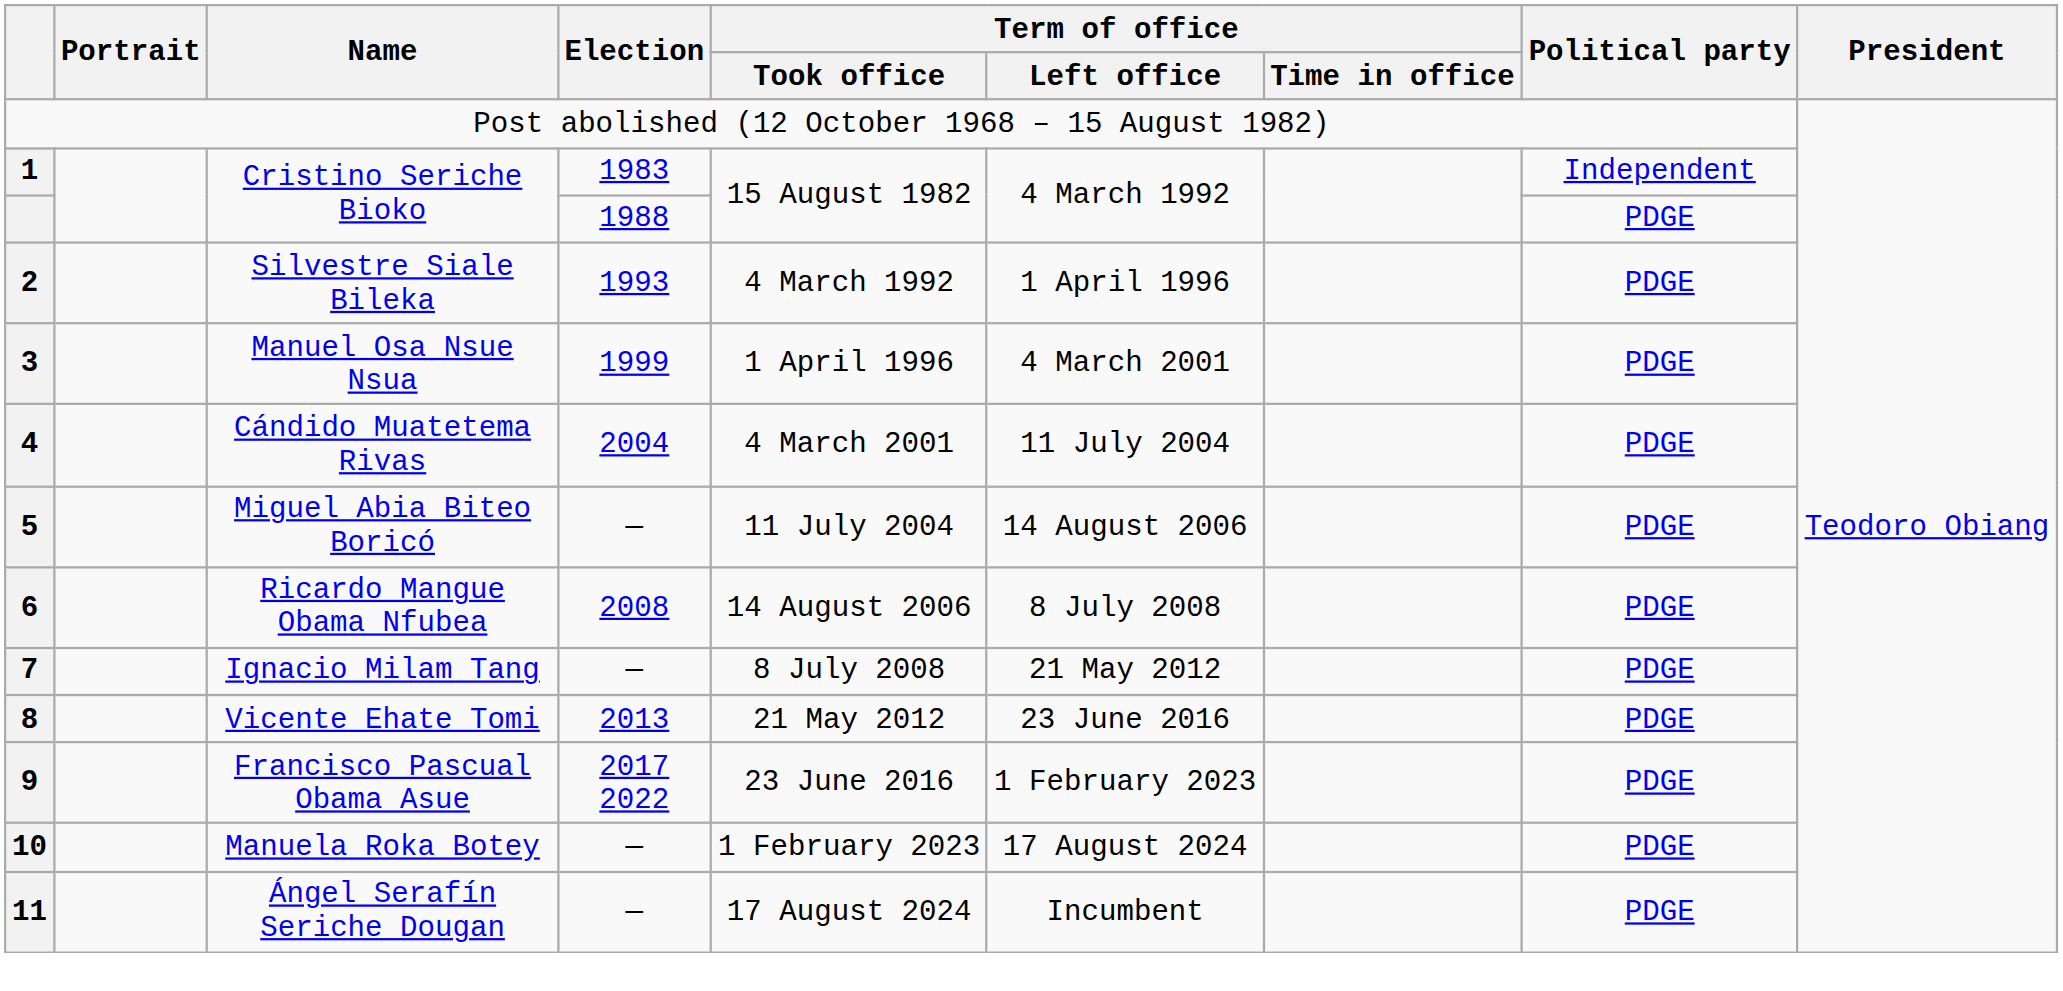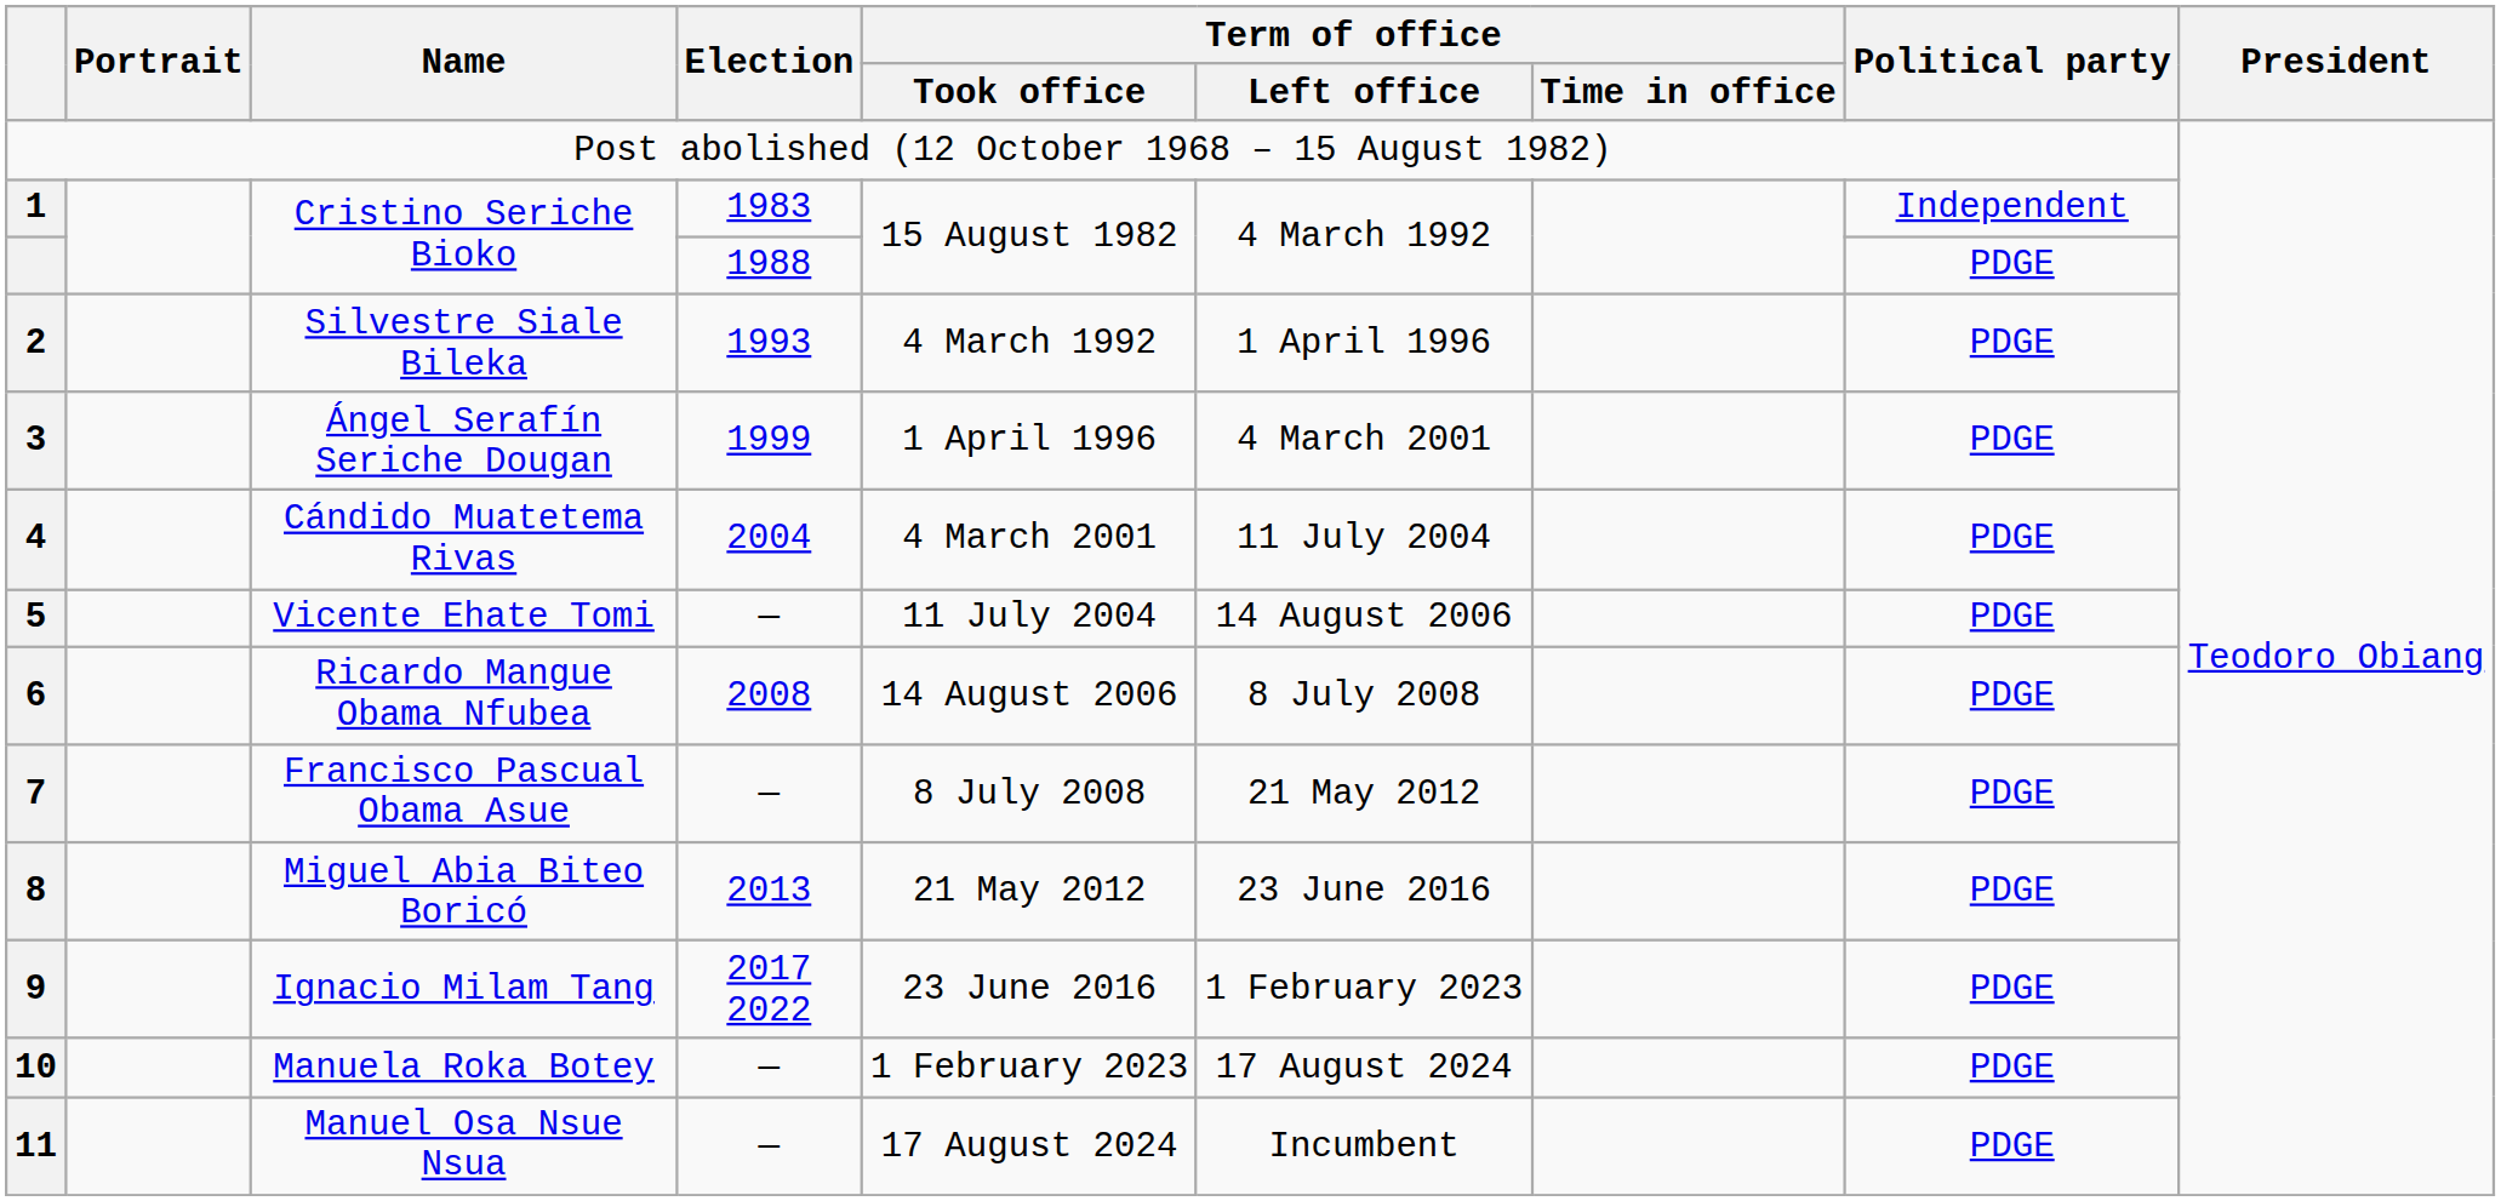3 | Name: Manuel Osa Nsue Nsua -> Ángel Serafín Seriche Dougan
5 | Name: Miguel Abia Biteo Boricó -> Vicente Ehate Tomi
7 | Name: Ignacio Milam Tang -> Francisco Pascual Obama Asue
8 | Name: Vicente Ehate Tomi -> Miguel Abia Biteo Boricó
9 | Name: Francisco Pascual Obama Asue -> Ignacio Milam Tang
11 | Name: Ángel Serafín Seriche Dougan -> Manuel Osa Nsue Nsua
